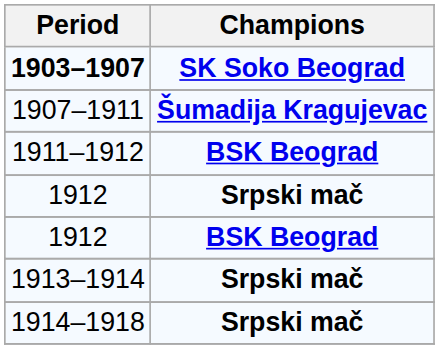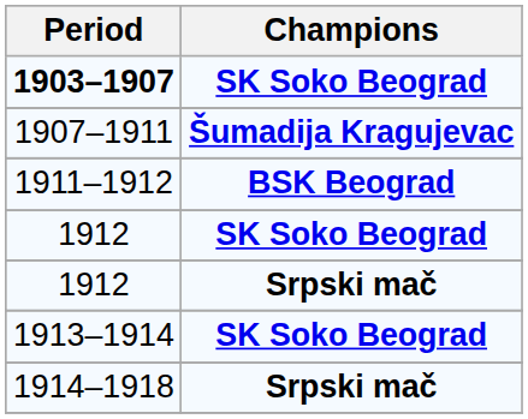row 5 | Champions: Srpski mač -> SK Soko Beograd
row 6 | Champions: BSK Beograd -> Srpski mač
row 7 | Champions: Srpski mač -> SK Soko Beograd
